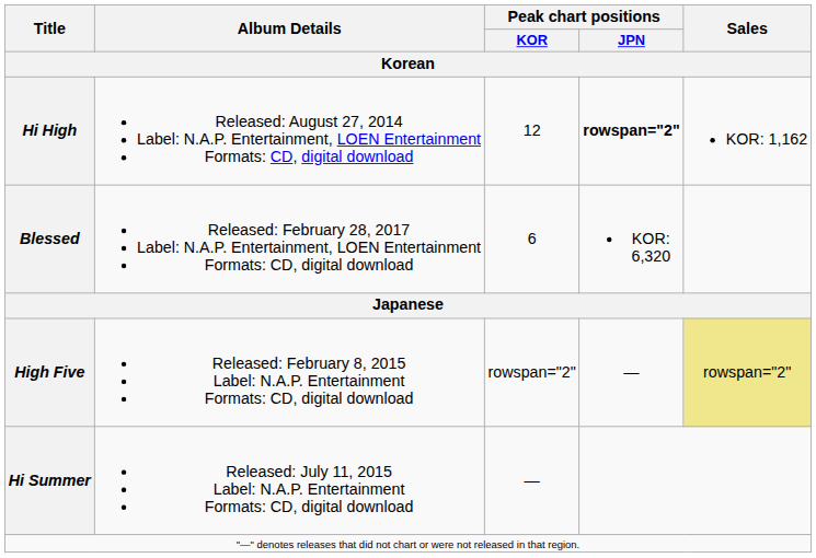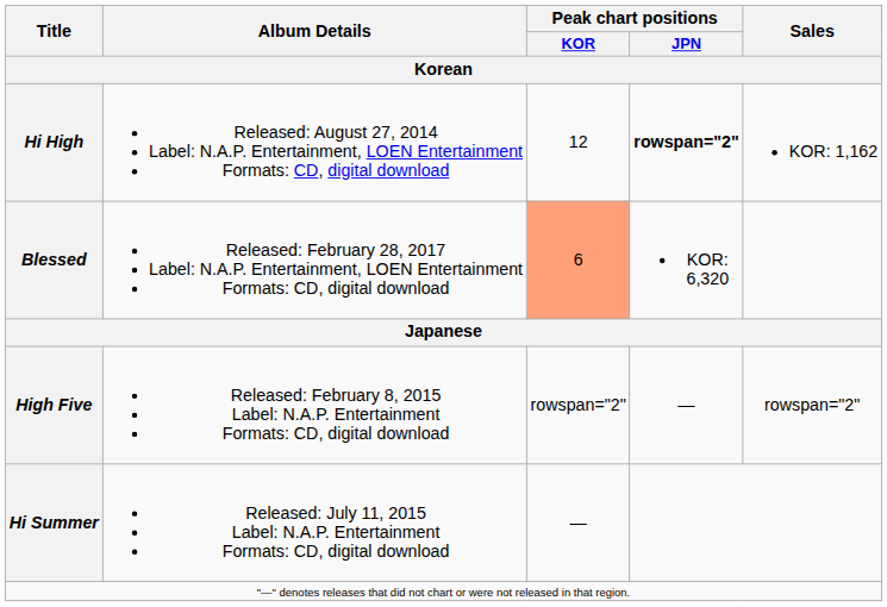Blessed | Peak chart positions / KOR / Korean: no background -> lightsalmon background
High Five | Sales / Korean: khaki background -> no background
